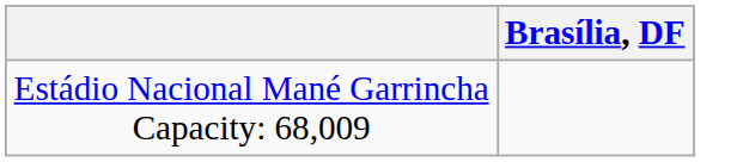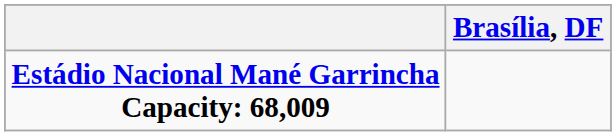Estádio Nacional Mané Garrincha Capacity: 68,009 | column 1: normal -> bold
